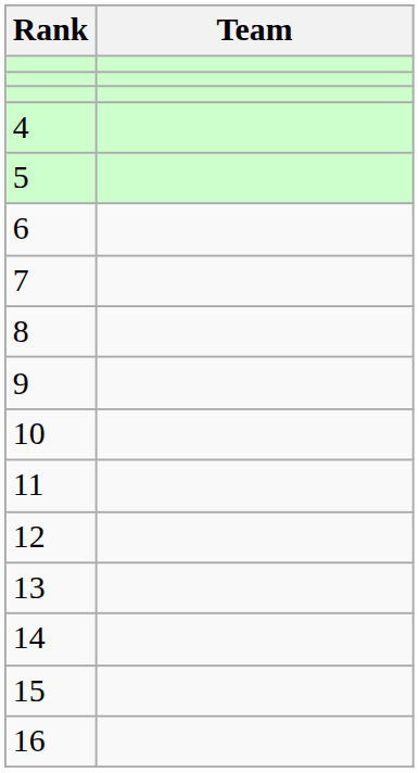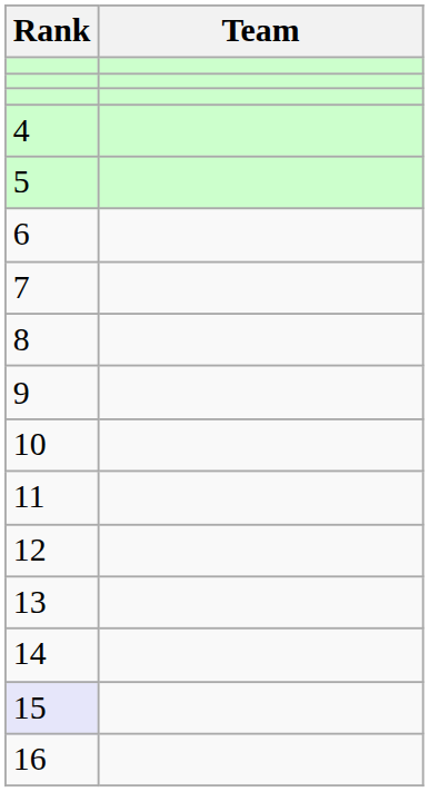row 16 | Rank: no background -> lavender background
